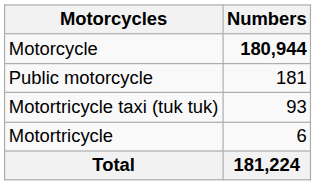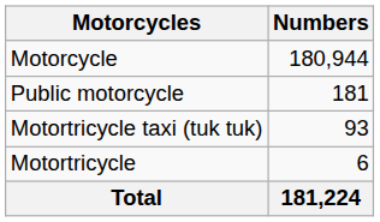Motorcycle | Numbers: bold -> normal
